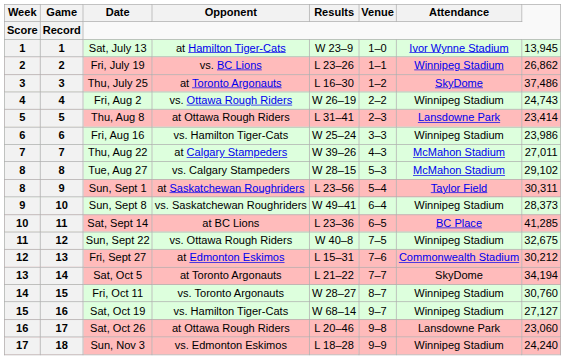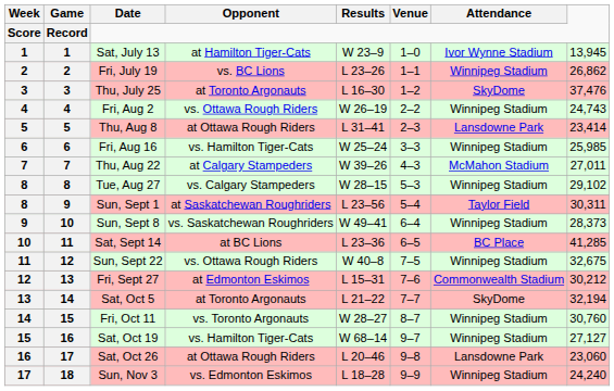Thu, July 25 | column 8: 37,486 -> 37,476
Fri, Aug 16 | column 8: 23,986 -> 25,985
Tue, Aug 27 | Attendance: McMahon Stadium -> Winnipeg Stadium
Sat, Oct 5 | column 8: 34,194 -> 32,194
